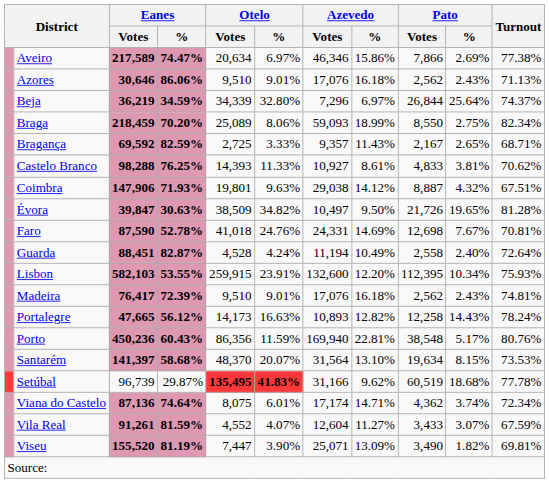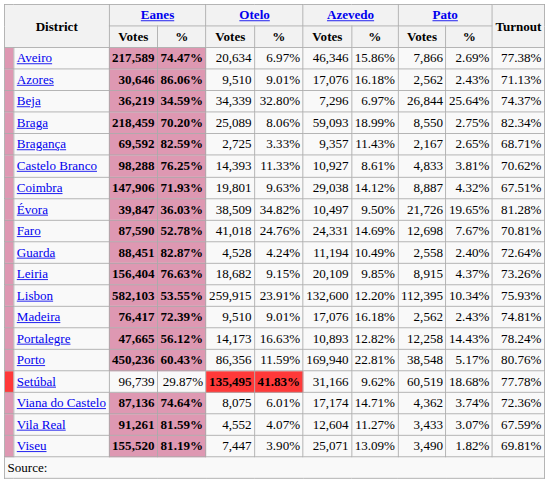Évora | Eanes / %: 30.63% -> 36.03%
+ row: Leiria | 156,404 | 76.63% | 18,682 | 9.15% | 20,109 | 9.85% | 8,915 | 4.37% | 73.26%
- row: Santarém | 141,397 | 58.68% | 48,370 | 20.07% | 31,564 | 13.10% | 19,634 | 8.15% | 73.53%
Viana do Castelo | Turnout: 72.34% -> 72.36%
